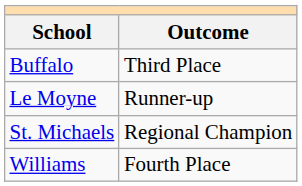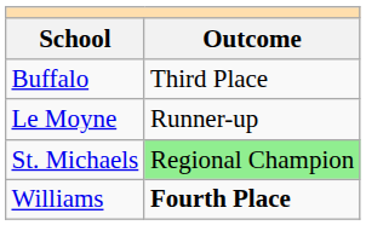St. Michaels | Outcome: no background -> lightgreen background
Williams | Outcome: normal -> bold
